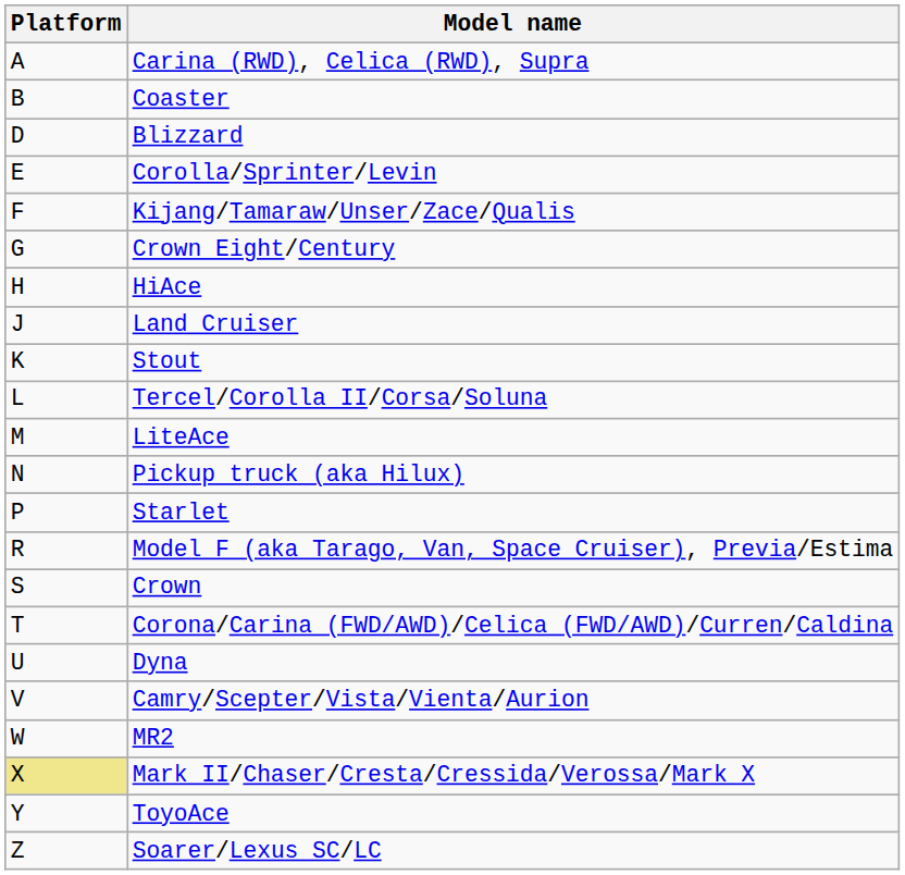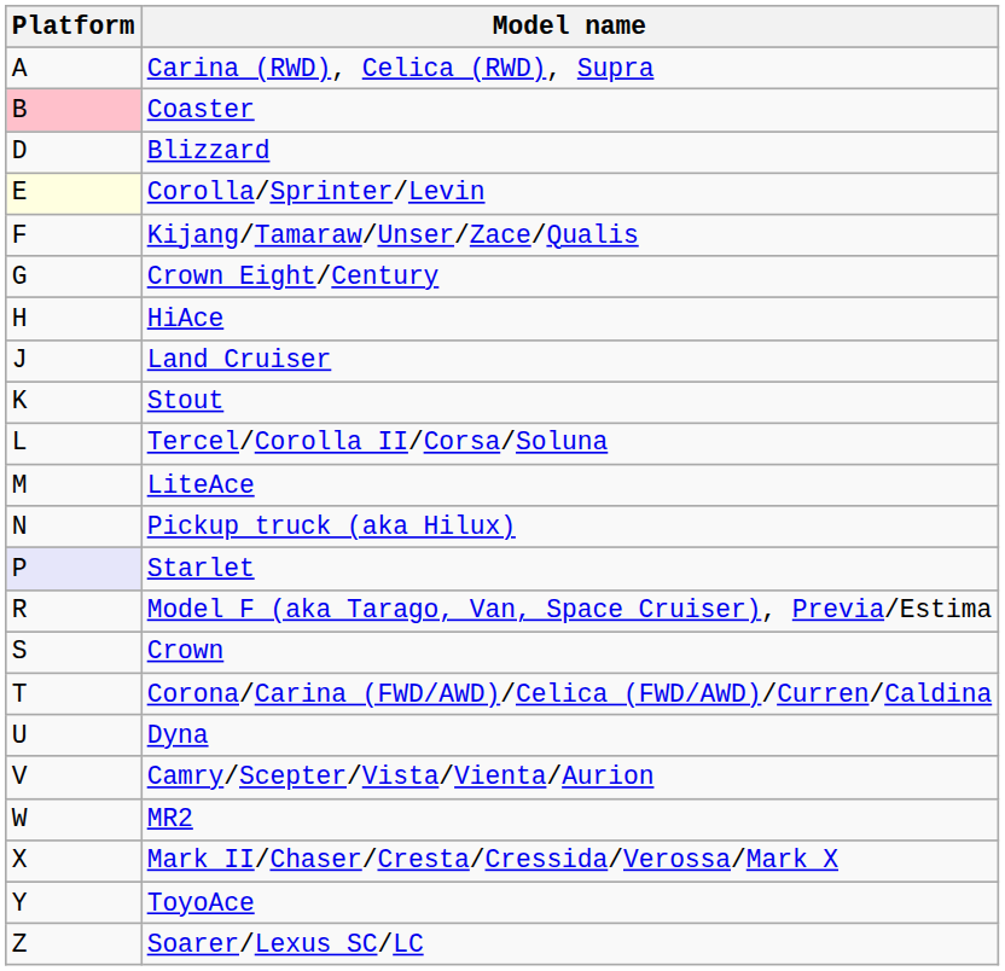Coaster | Platform: no background -> pink background
Corolla/Sprinter/Levin | Platform: no background -> lightyellow background
Starlet | Platform: no background -> lavender background
Mark II/Chaser/Cresta/Cressida/Verossa/Mark X | Platform: khaki background -> no background
